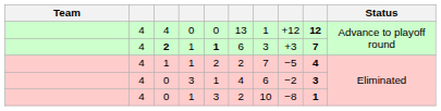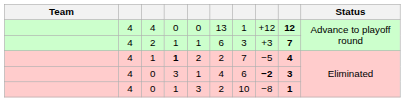row 3 | column 3: bold -> normal
row 3 | column 5: bold -> normal
row 4 | column 4: normal -> bold
row 5 | column 8: normal -> bold
